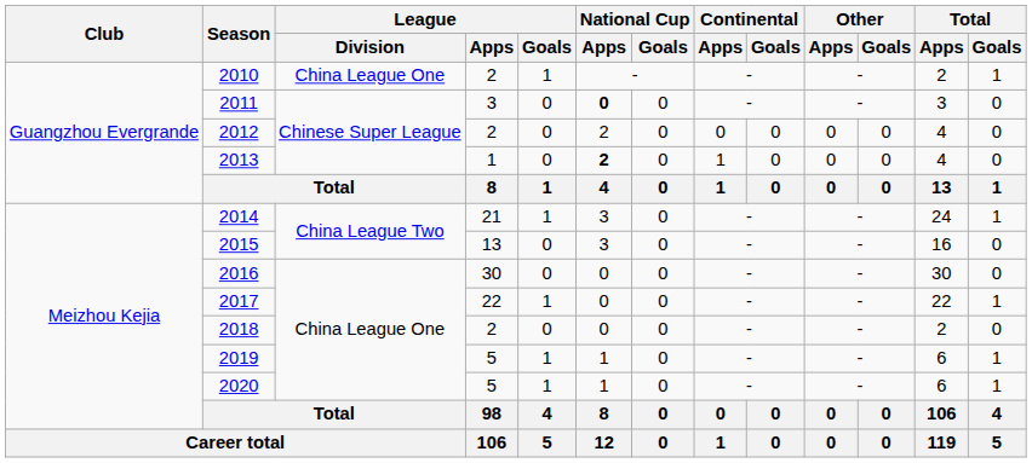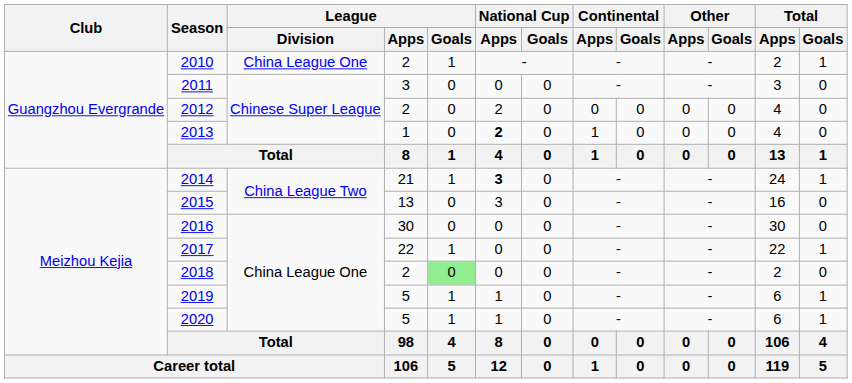2011 | National Cup / Apps: bold -> normal
2014 | National Cup / Apps: normal -> bold
2018 | League / Goals: no background -> lightgreen background
